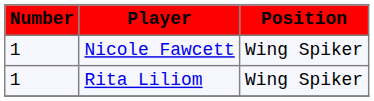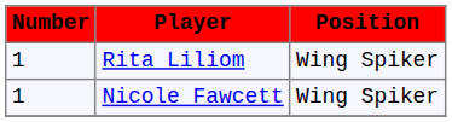rows swapped: Rita Liliom <-> Nicole Fawcett
